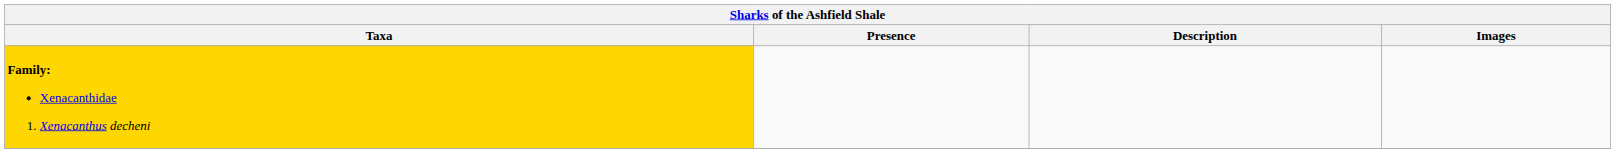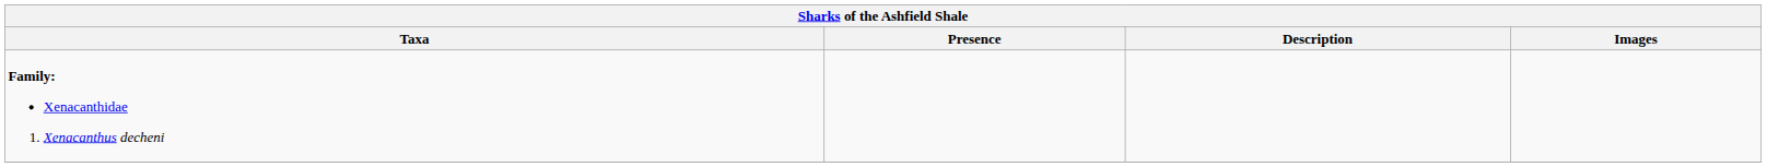Family: Xenacanthidae Xenacanthus decheni | Taxa: gold background -> no background
